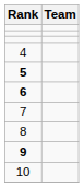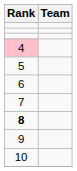row 5 | Rank: no background -> pink background
row 6 | Rank: bold -> normal
row 7 | Rank: bold -> normal
row 9 | Rank: normal -> bold
row 10 | Rank: bold -> normal
